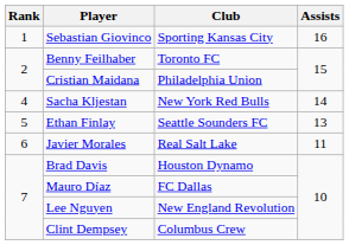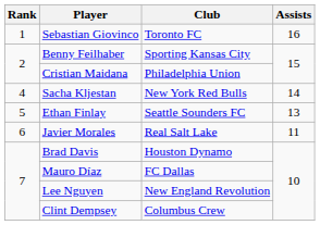Sebastian Giovinco | Club: Sporting Kansas City -> Toronto FC
Benny Feilhaber | Club: Toronto FC -> Sporting Kansas City
